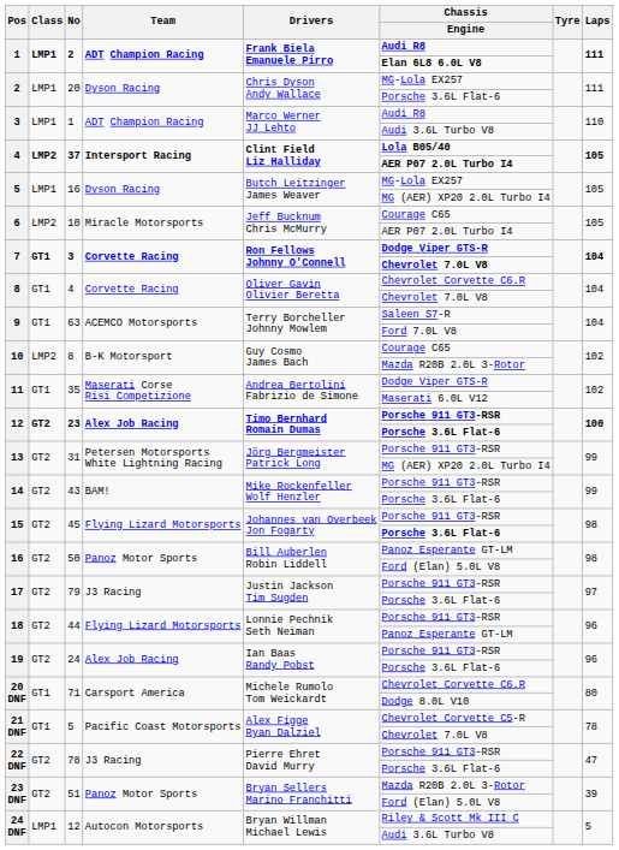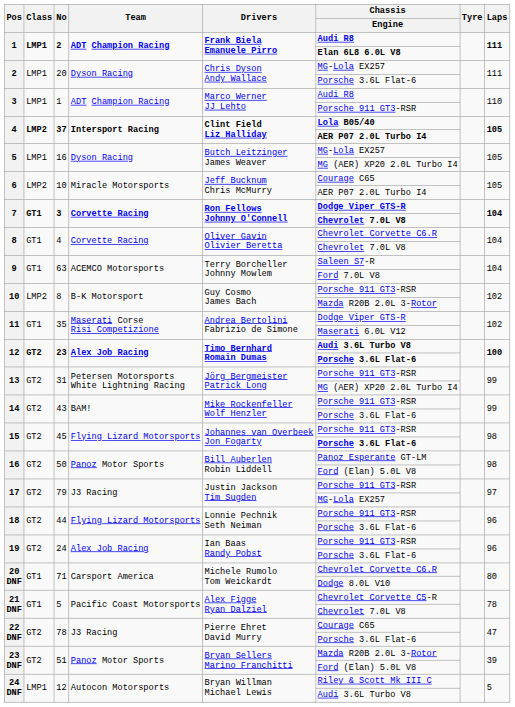row 8 | Chassis / Engine: Audi 3.6L Turbo V8 -> Porsche 911 GT3-RSR
row 21 | Chassis / Engine: Courage C65 -> Porsche 911 GT3-RSR
row 25 | Chassis / Engine: Porsche 911 GT3-RSR -> Audi 3.6L Turbo V8
row 36 | Chassis / Engine: Porsche 3.6L Flat-6 -> MG-Lola EX257
row 38 | Chassis / Engine: Panoz Esperante GT-LM -> Porsche 3.6L Flat-6
row 45 | Chassis / Engine: Porsche 911 GT3-RSR -> Courage C65
